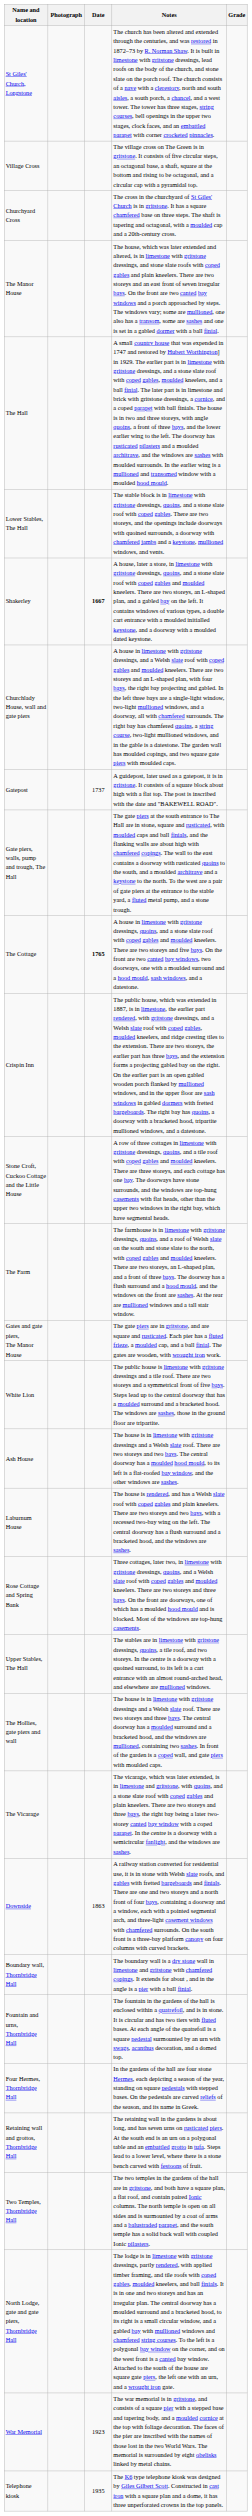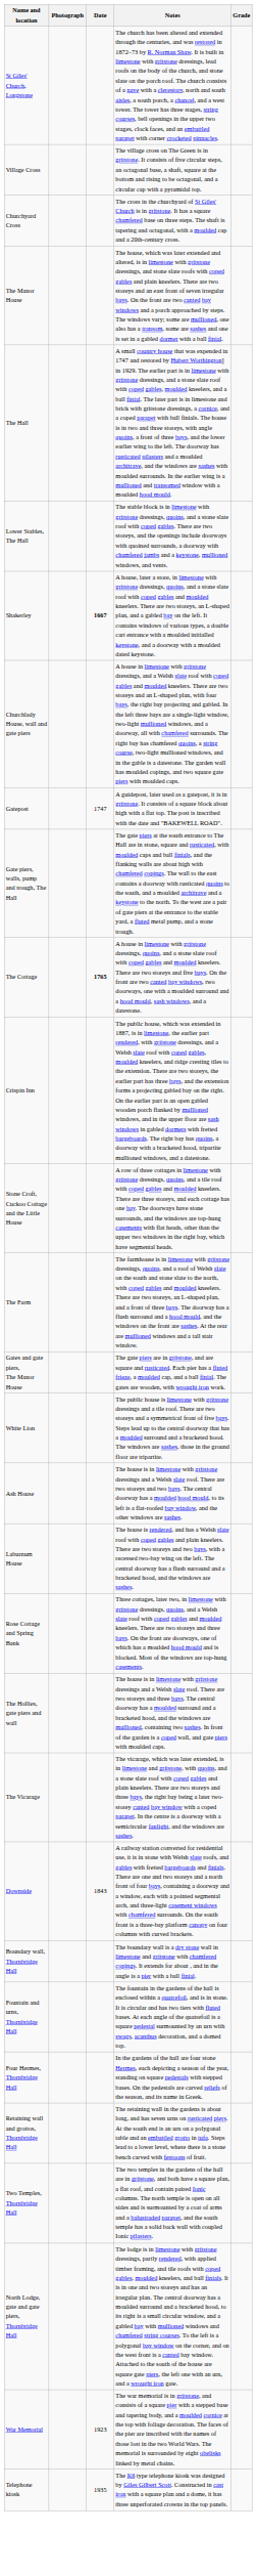Gatepost | Date: 1737 -> 1747
- row: Upper Stables, The Hall | The stables are in limestone with gritstone dressings, quoins, a tile roof, and two storeys. In the centre is a doorway with a quoined surround, to its left is a cart entrance with an almost round-arched head, and elsewhere are mullioned windows.
Downside | Date: 1863 -> 1843
